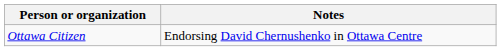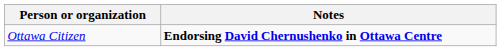Ottawa Citizen | Notes: normal -> bold
